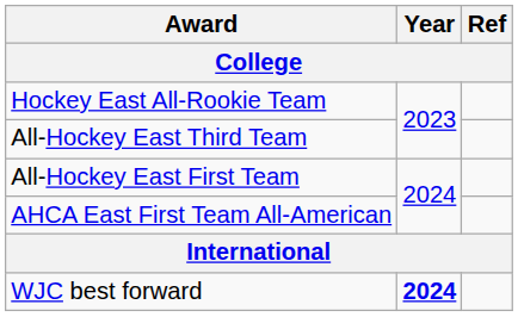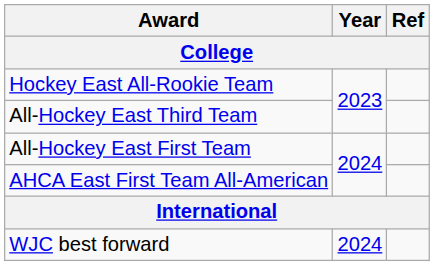WJC best forward | Year: bold -> normal
